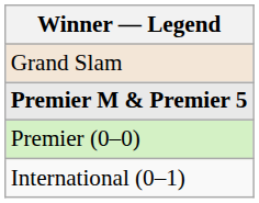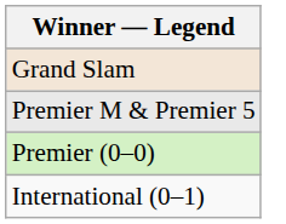row 3 | column 1: bold -> normal
